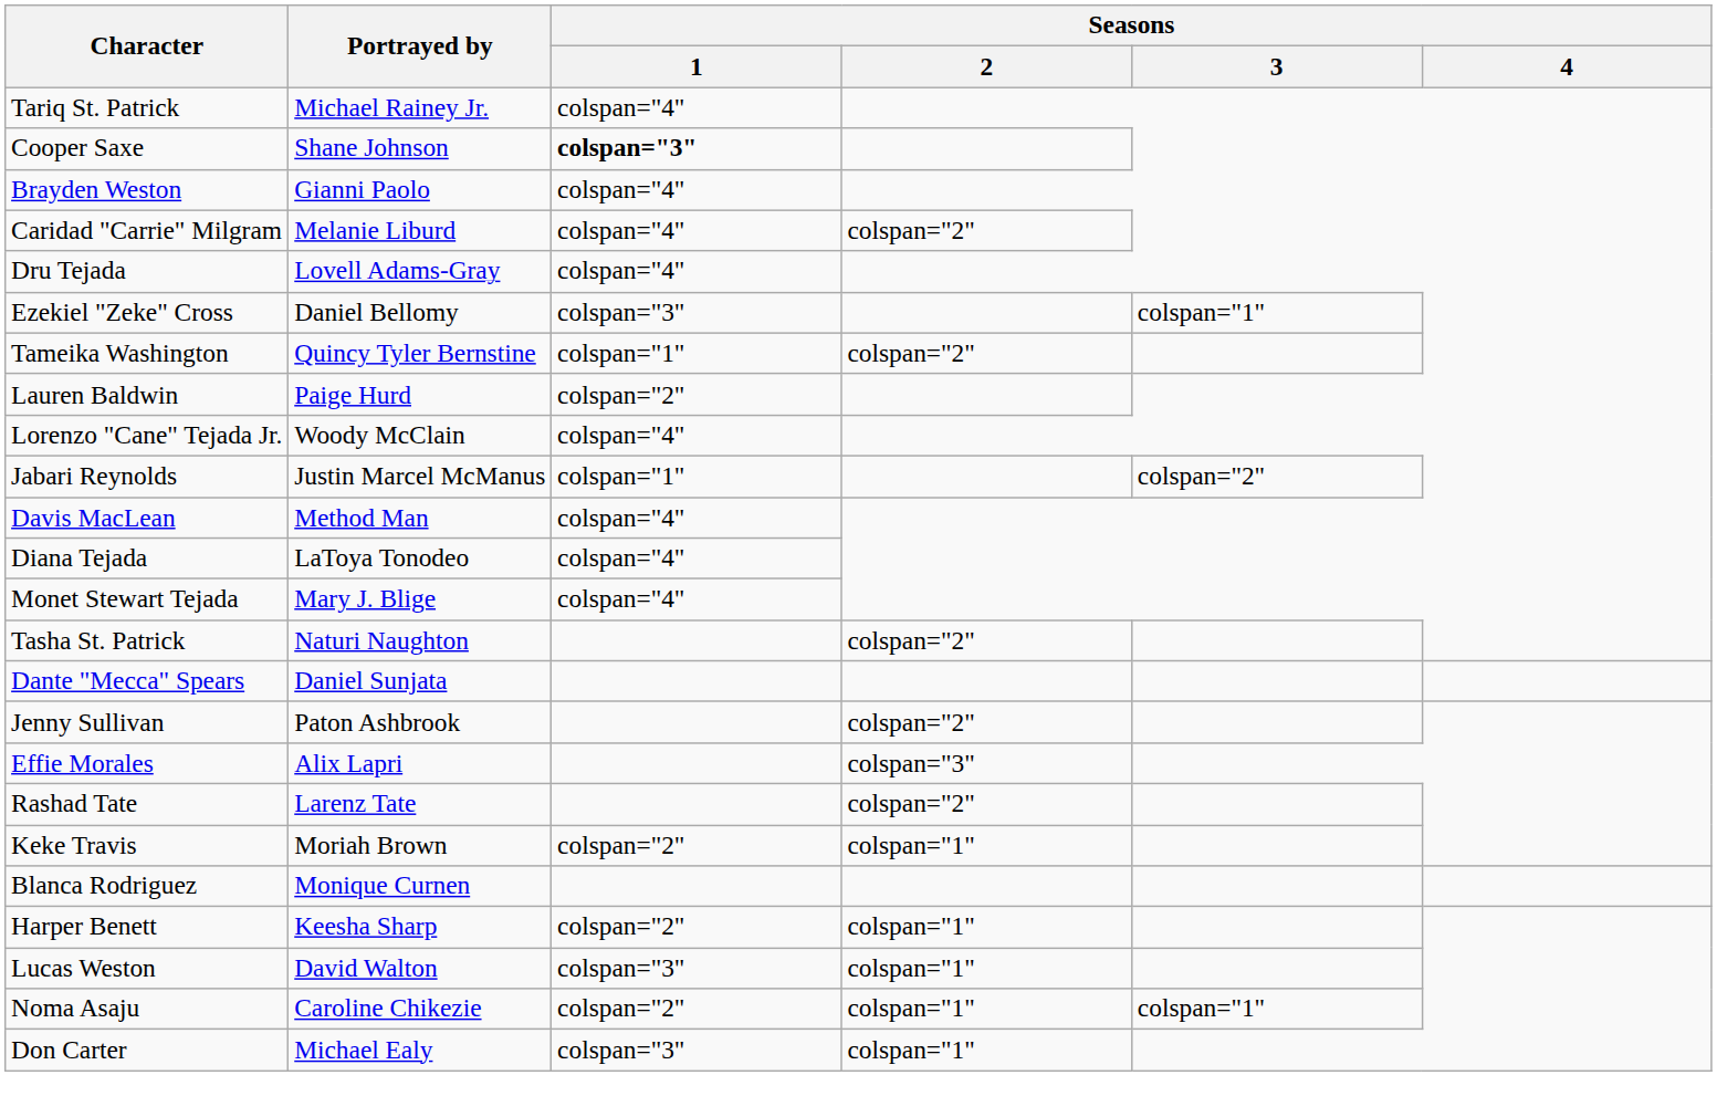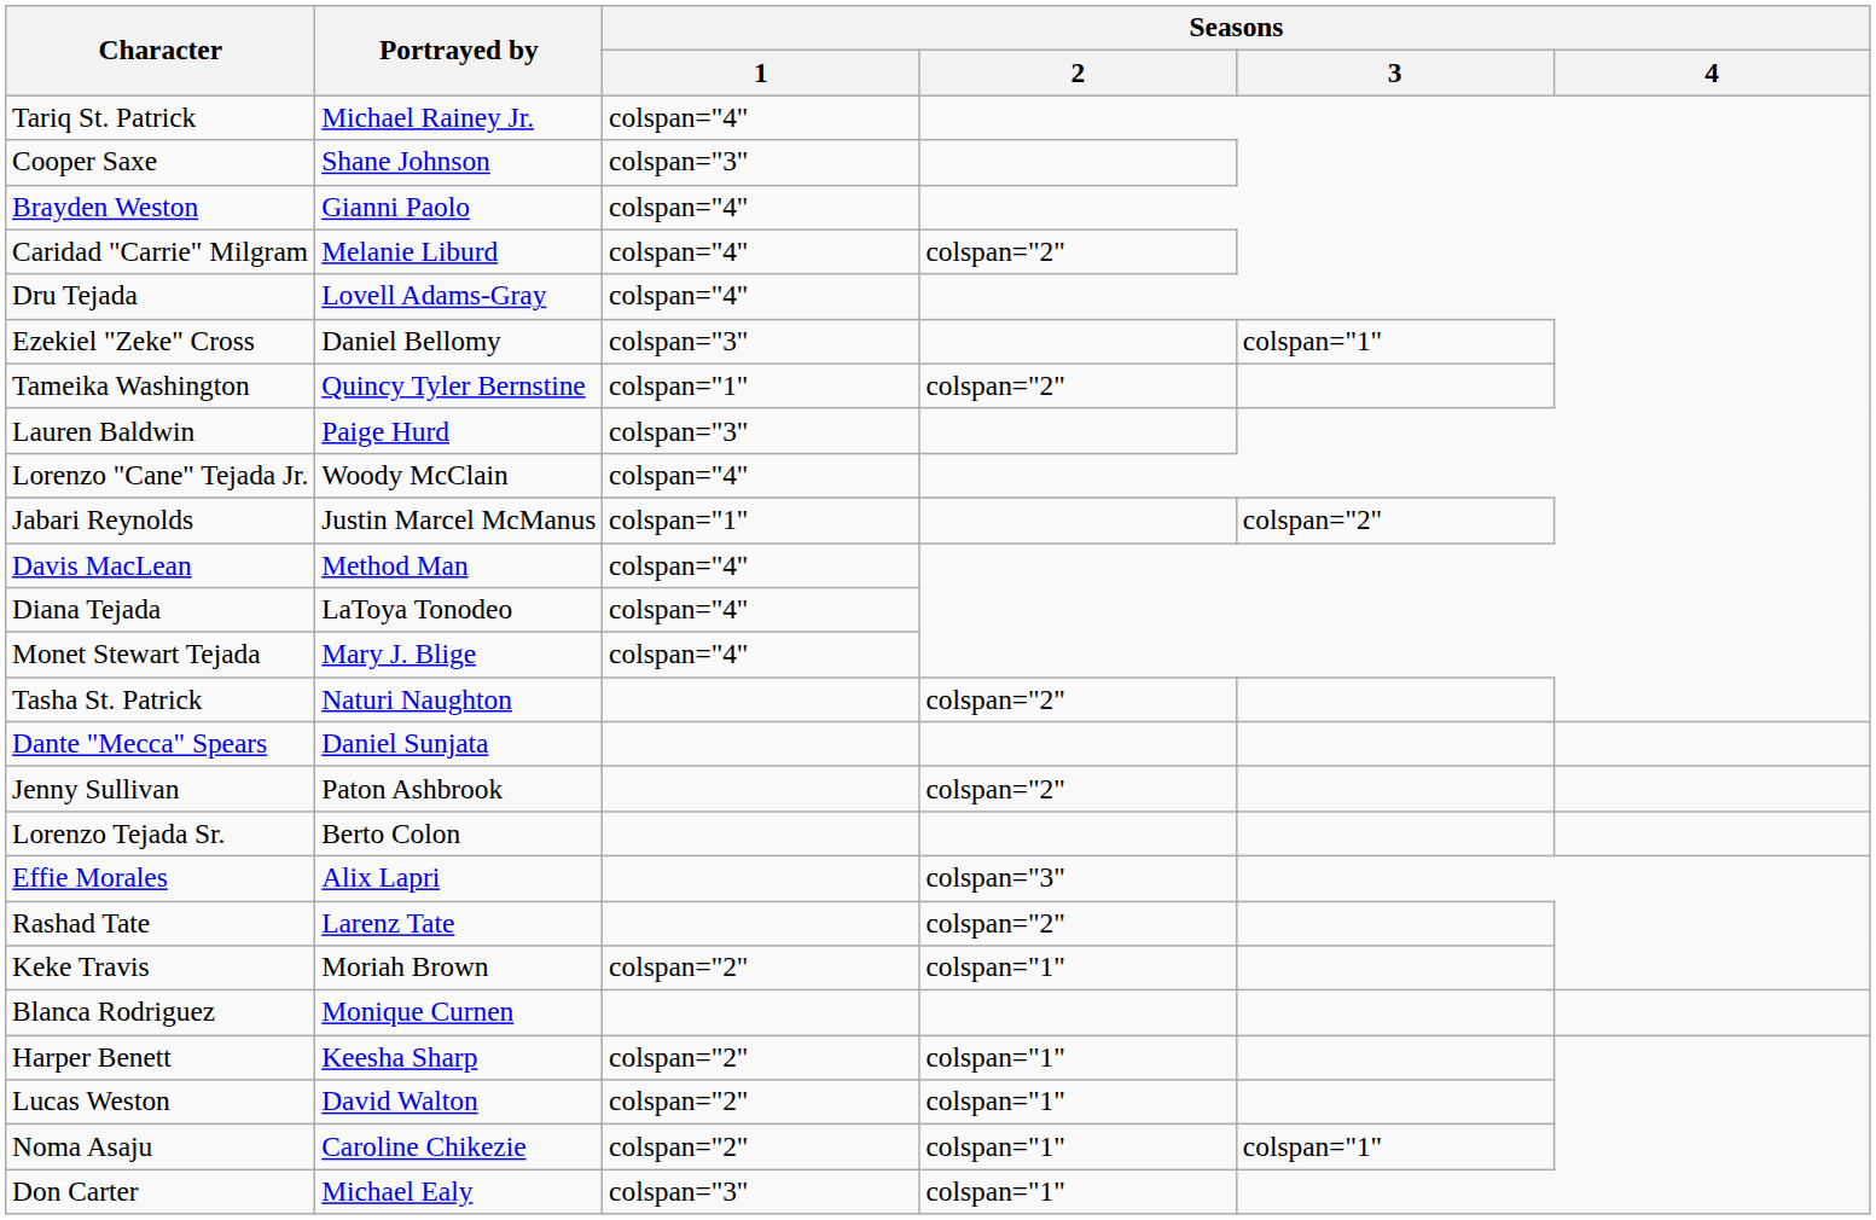Cooper Saxe | Seasons / 1: bold -> normal
Lauren Baldwin | Seasons / 1: colspan="2" -> colspan="3"
+ row: Lorenzo Tejada Sr. | Berto Colon
Lucas Weston | Seasons / 1: colspan="3" -> colspan="2"
